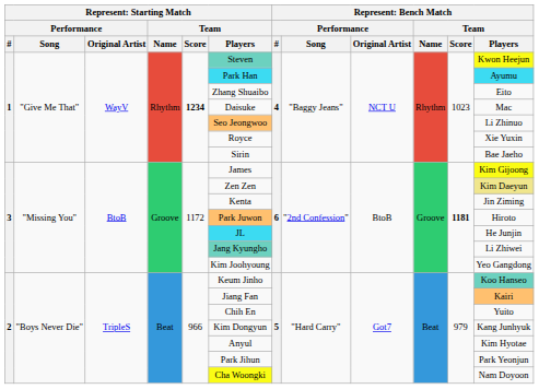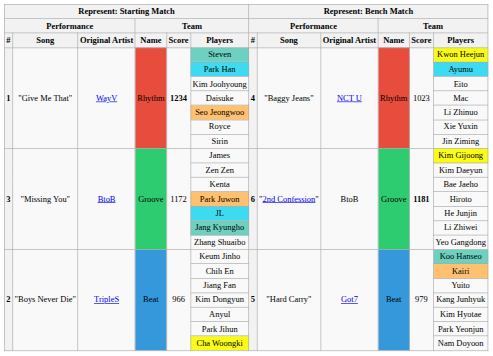row 6 | column 6: Zhang Shuaibo -> Kim Joohyoung
row 10 | column 12: Bae Jaeho -> Jin Ziming
row 12 | column 12: khaki background -> no background
row 13 | column 12: Jin Ziming -> Bae Jaeho
row 17 | column 6: Kim Joohyoung -> Zhang Shuaibo
row 19 | column 6: Jiang Fan -> Chih En
row 20 | column 6: Chih En -> Jiang Fan
